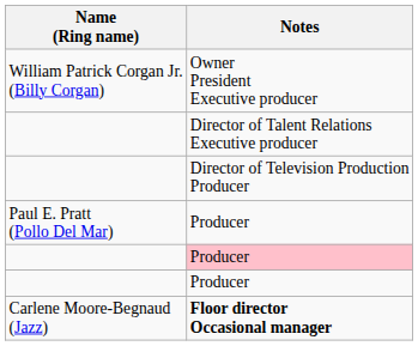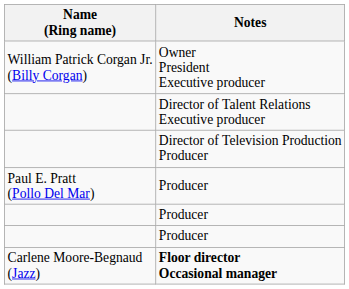row 6 | Notes: pink background -> no background
